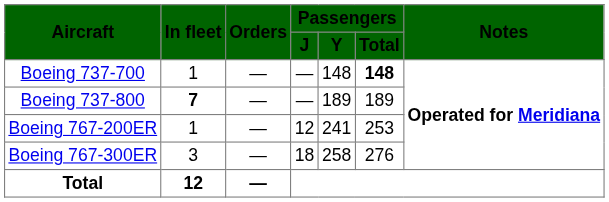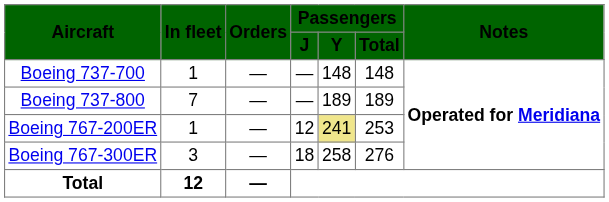Boeing 737-700 | Passengers / Total: bold -> normal
Boeing 737-800 | In fleet: bold -> normal
Boeing 767-200ER | Passengers / Y: no background -> khaki background
